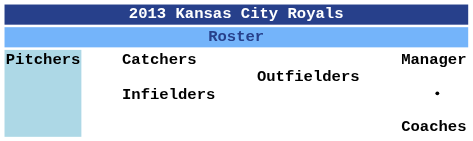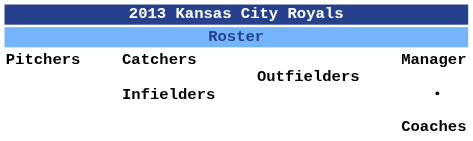Pitchers | column 1: lightblue background -> no background
